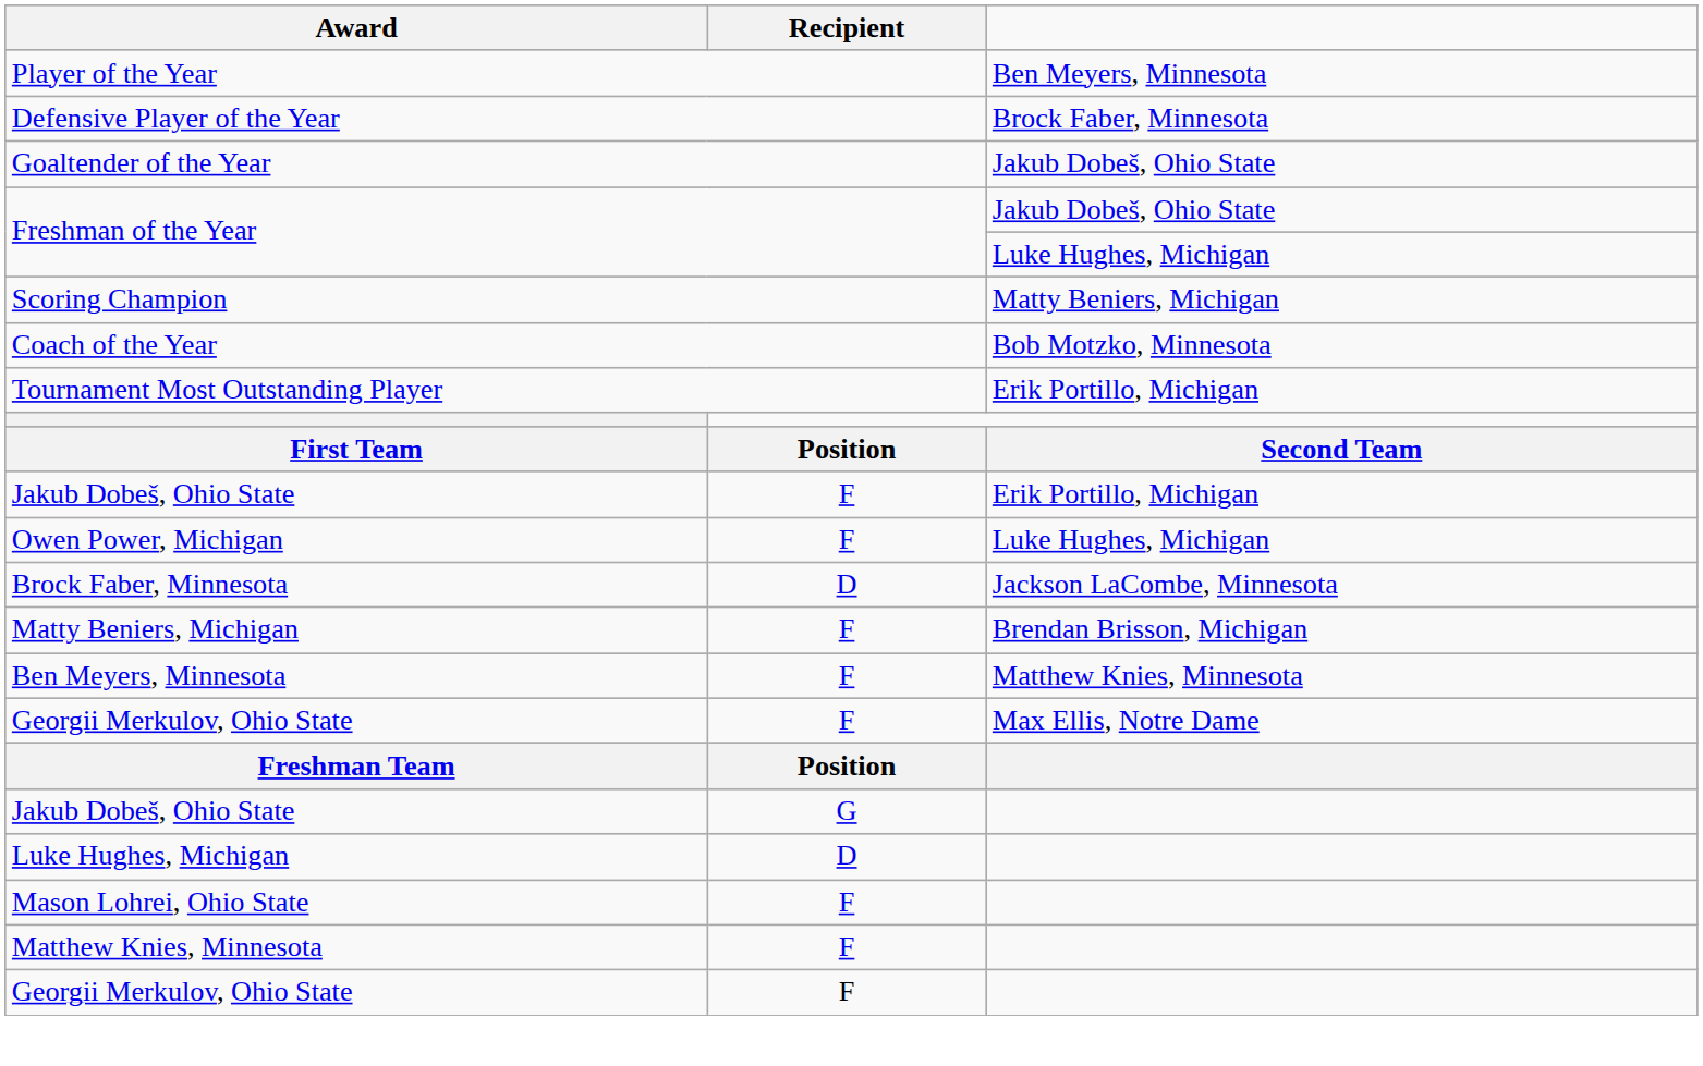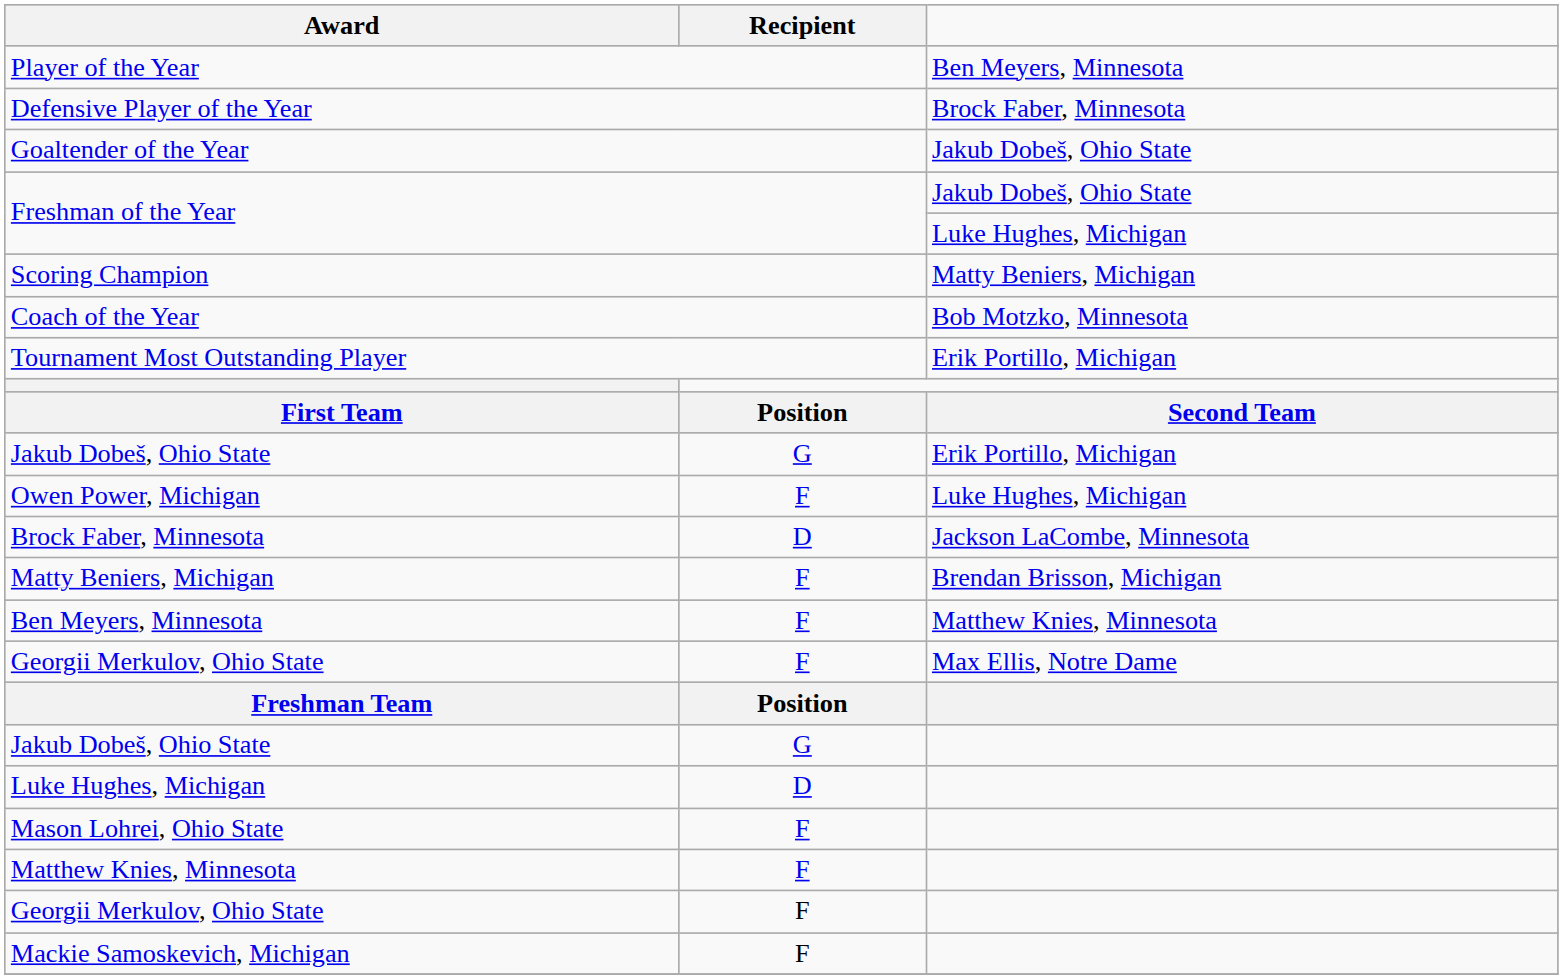Jakub Dobeš, Ohio State / Erik Portillo, Michigan | Recipient: F -> G
+ row: Mackie Samoskevich, Michigan | F
